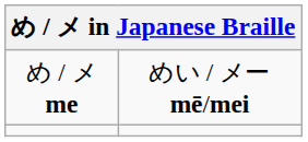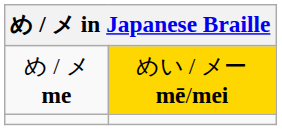め / メ me | column 2: no background -> gold background
